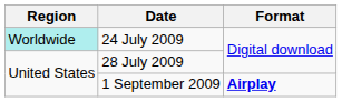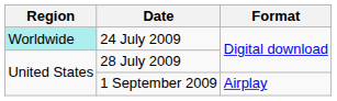1 September 2009 | Format: bold -> normal
